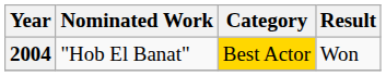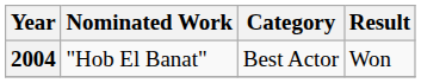2004 | Category: gold background -> no background
